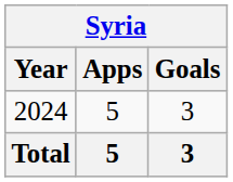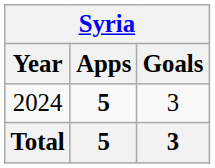2024 | Apps: normal -> bold
